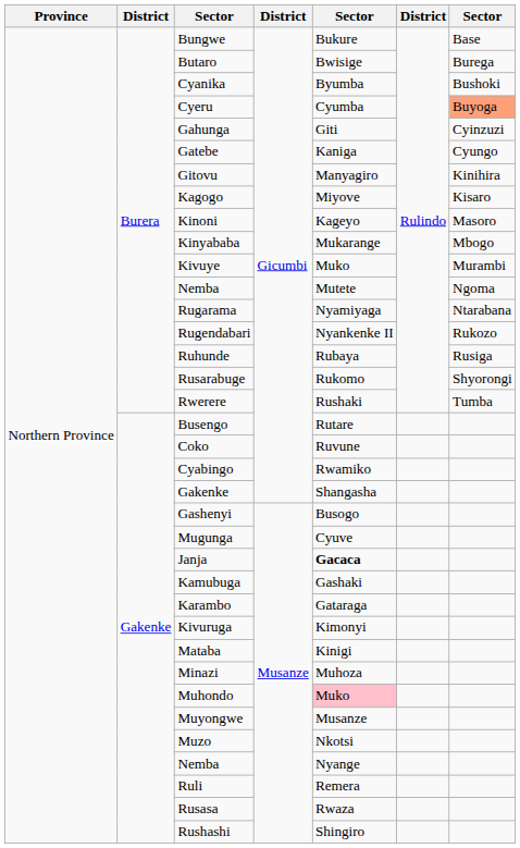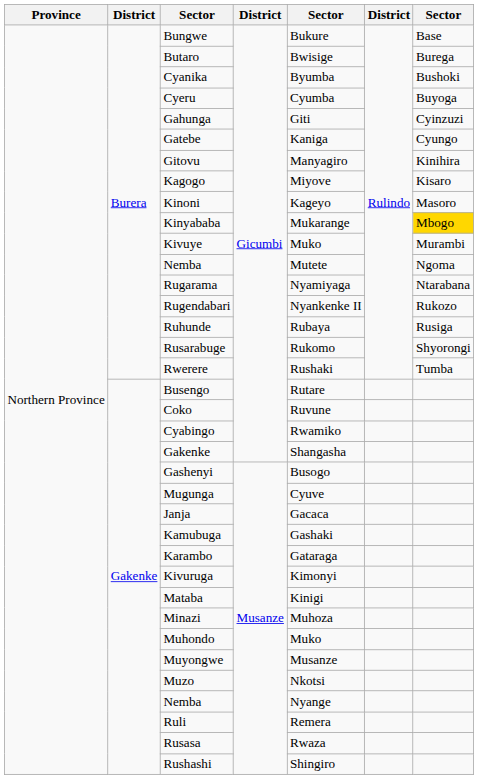Cyeru | column 7: lightsalmon background -> no background
Kinyababa | column 7: no background -> gold background
Janja | column 5: bold -> normal
Muhondo | column 5: pink background -> no background
